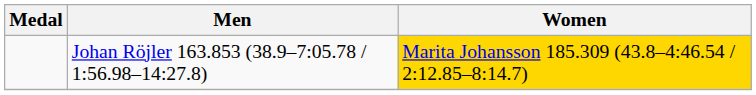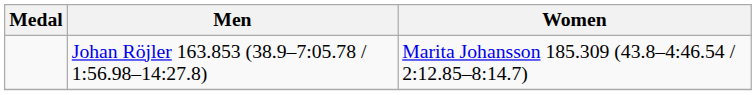Johan Röjler 163.853 (38.9–7:05.78 / 1:56.98–14:27.8) | Women: gold background -> no background
